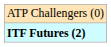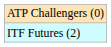row 2 | column 1: bold -> normal
